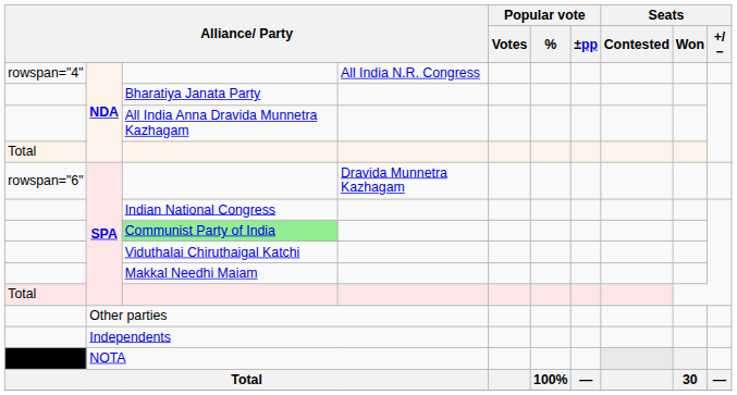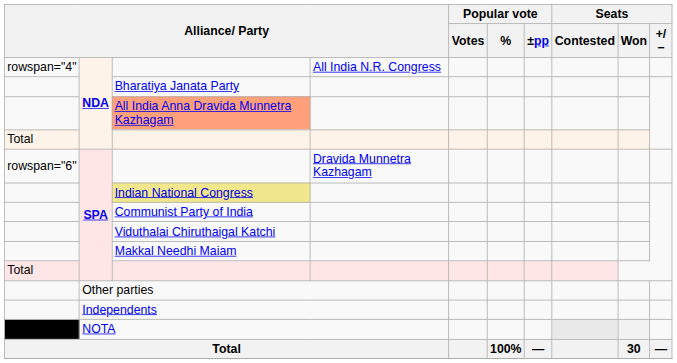All India Anna Dravida Munnetra Kazhagam | column 3: no background -> lightsalmon background
Indian National Congress | column 3: no background -> khaki background
Communist Party of India | column 3: lightgreen background -> no background
